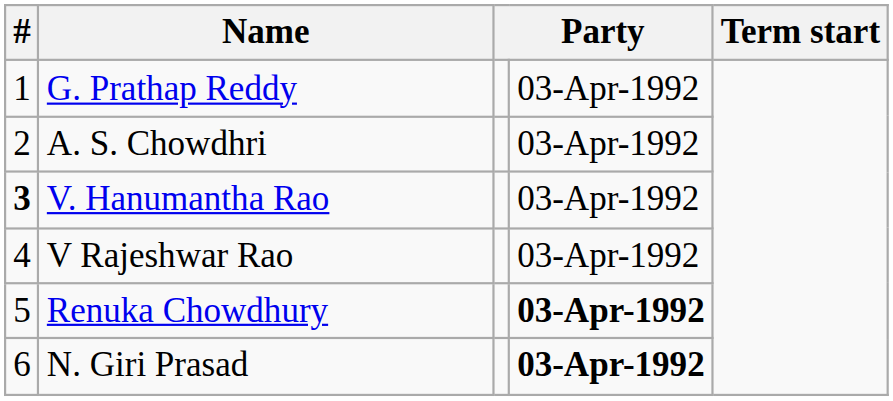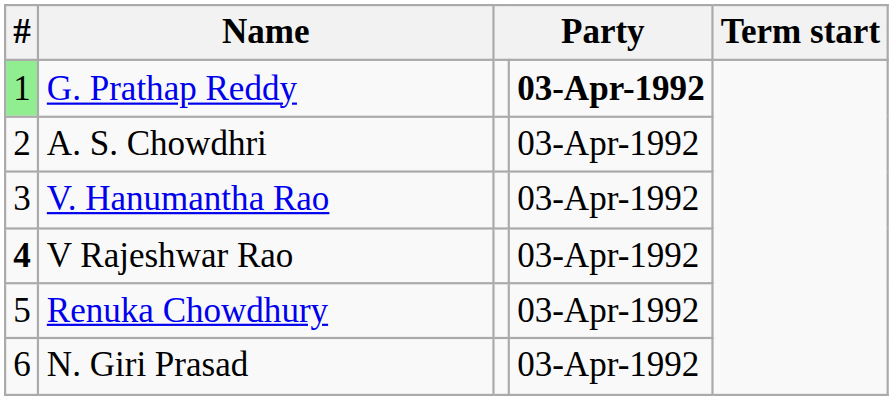G. Prathap Reddy | #: no background -> lightgreen background
G. Prathap Reddy | column 4: normal -> bold
V. Hanumantha Rao | #: bold -> normal
V Rajeshwar Rao | #: normal -> bold
Renuka Chowdhury | column 4: bold -> normal
N. Giri Prasad | column 4: bold -> normal
